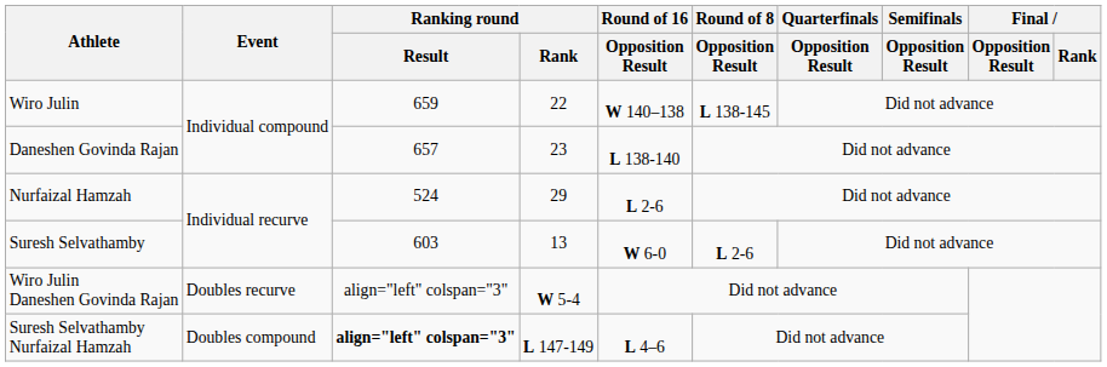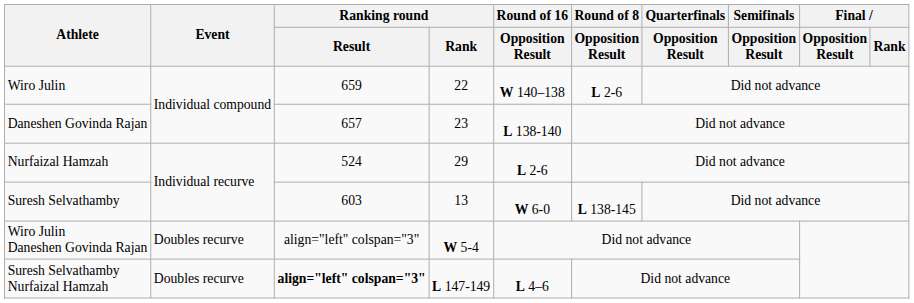Wiro Julin | Round of 8 / Opposition Result: L 138-145 -> L 2-6
Suresh Selvathamby | Round of 8 / Opposition Result: L 2-6 -> L 138-145
Suresh Selvathamby Nurfaizal Hamzah | Event: Doubles compound -> Doubles recurve
